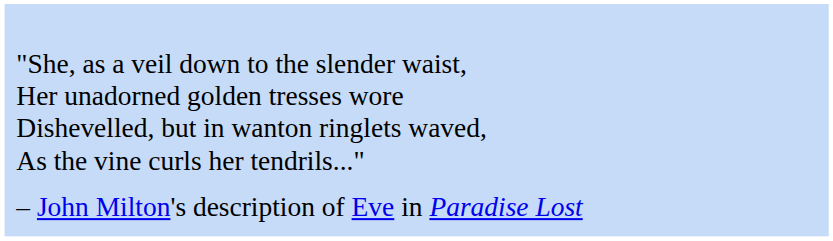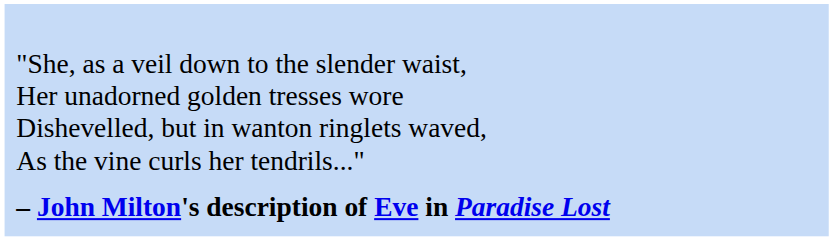row 2 | column 1: normal -> bold
